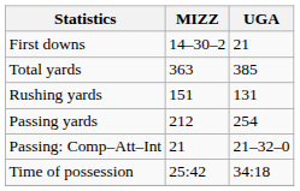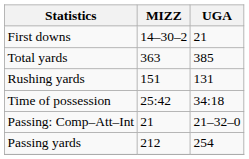rows swapped: Passing yards <-> Time of possession
